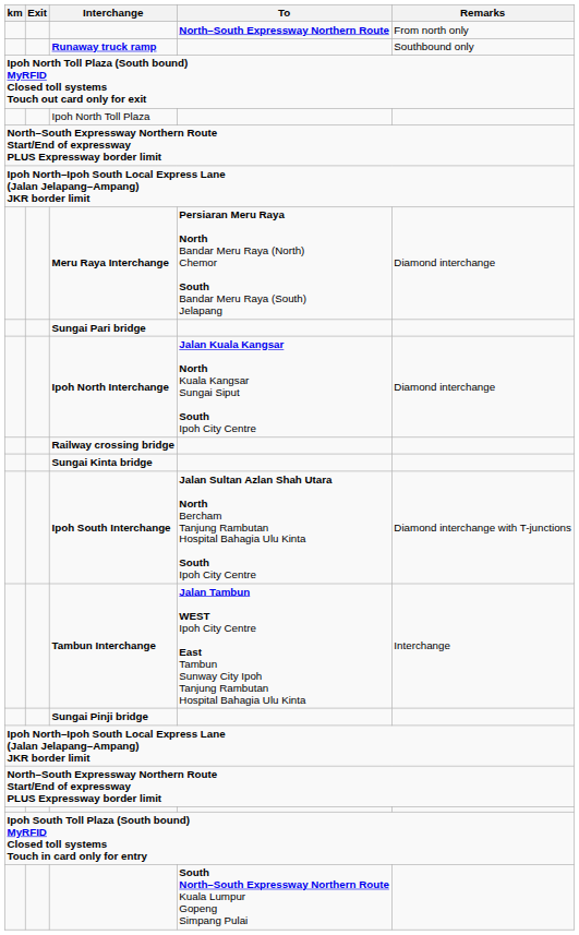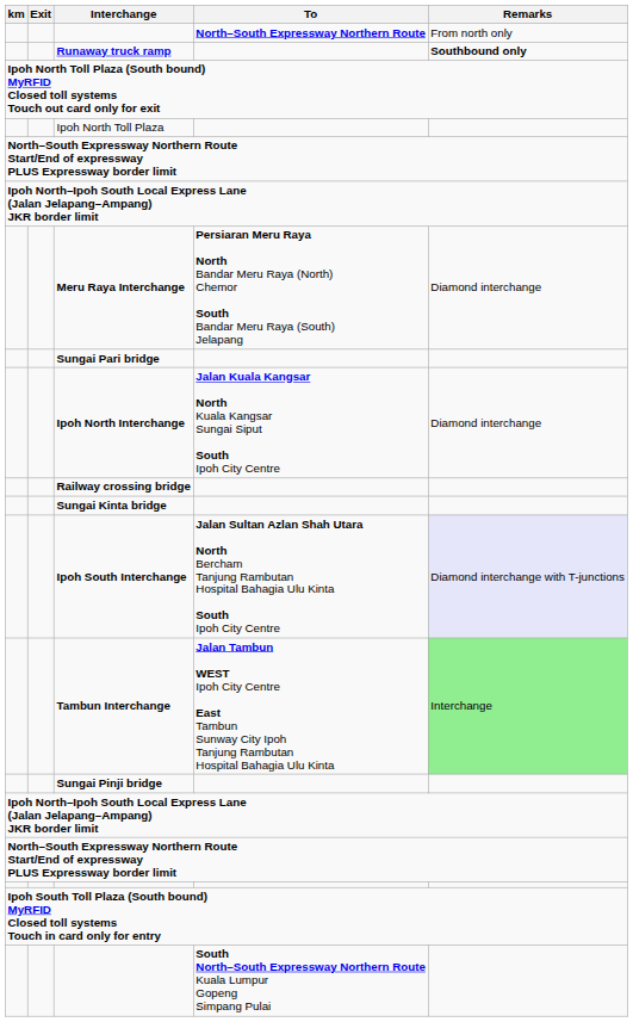Runaway truck ramp | Remarks: normal -> bold
Ipoh South Interchange | Remarks: no background -> lavender background
Tambun Interchange | Remarks: no background -> lightgreen background
